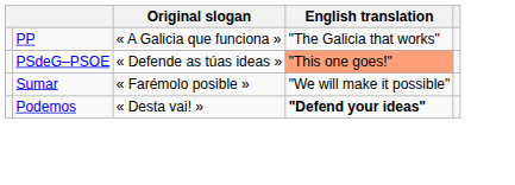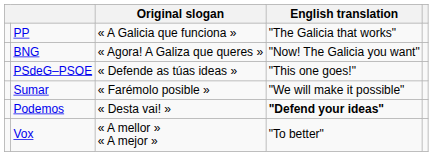+ row: BNG | « Agora! A Galiza que queres » | "Now! The Galicia you want"
PSdeG–PSOE | English translation: lightsalmon background -> no background
+ row: Vox | « A mellor » « A mejor » | "To better"
